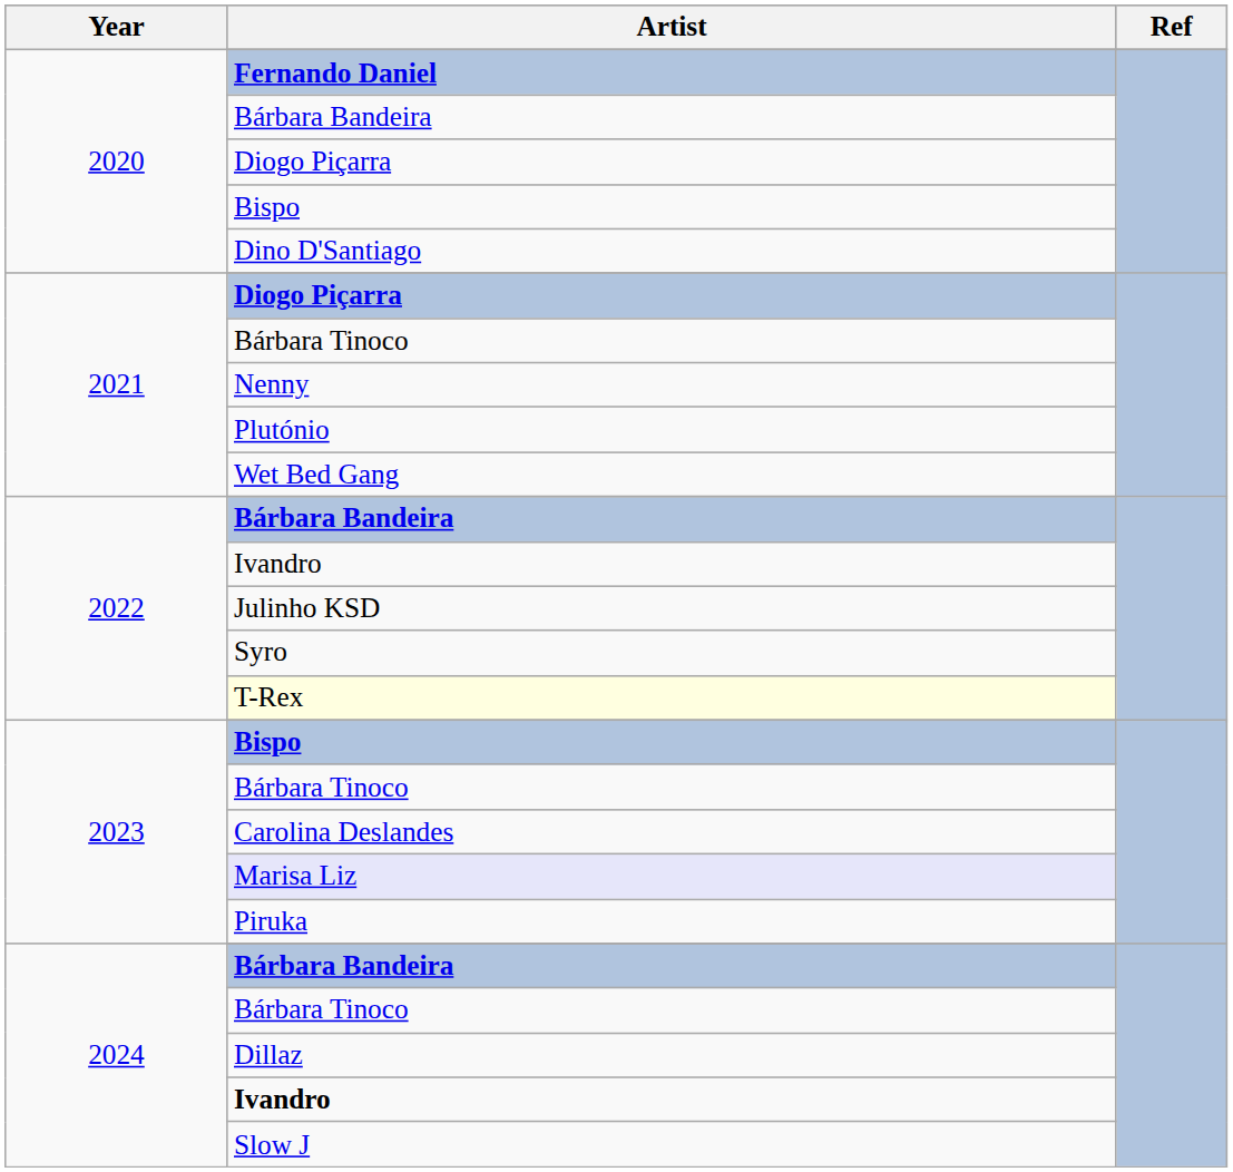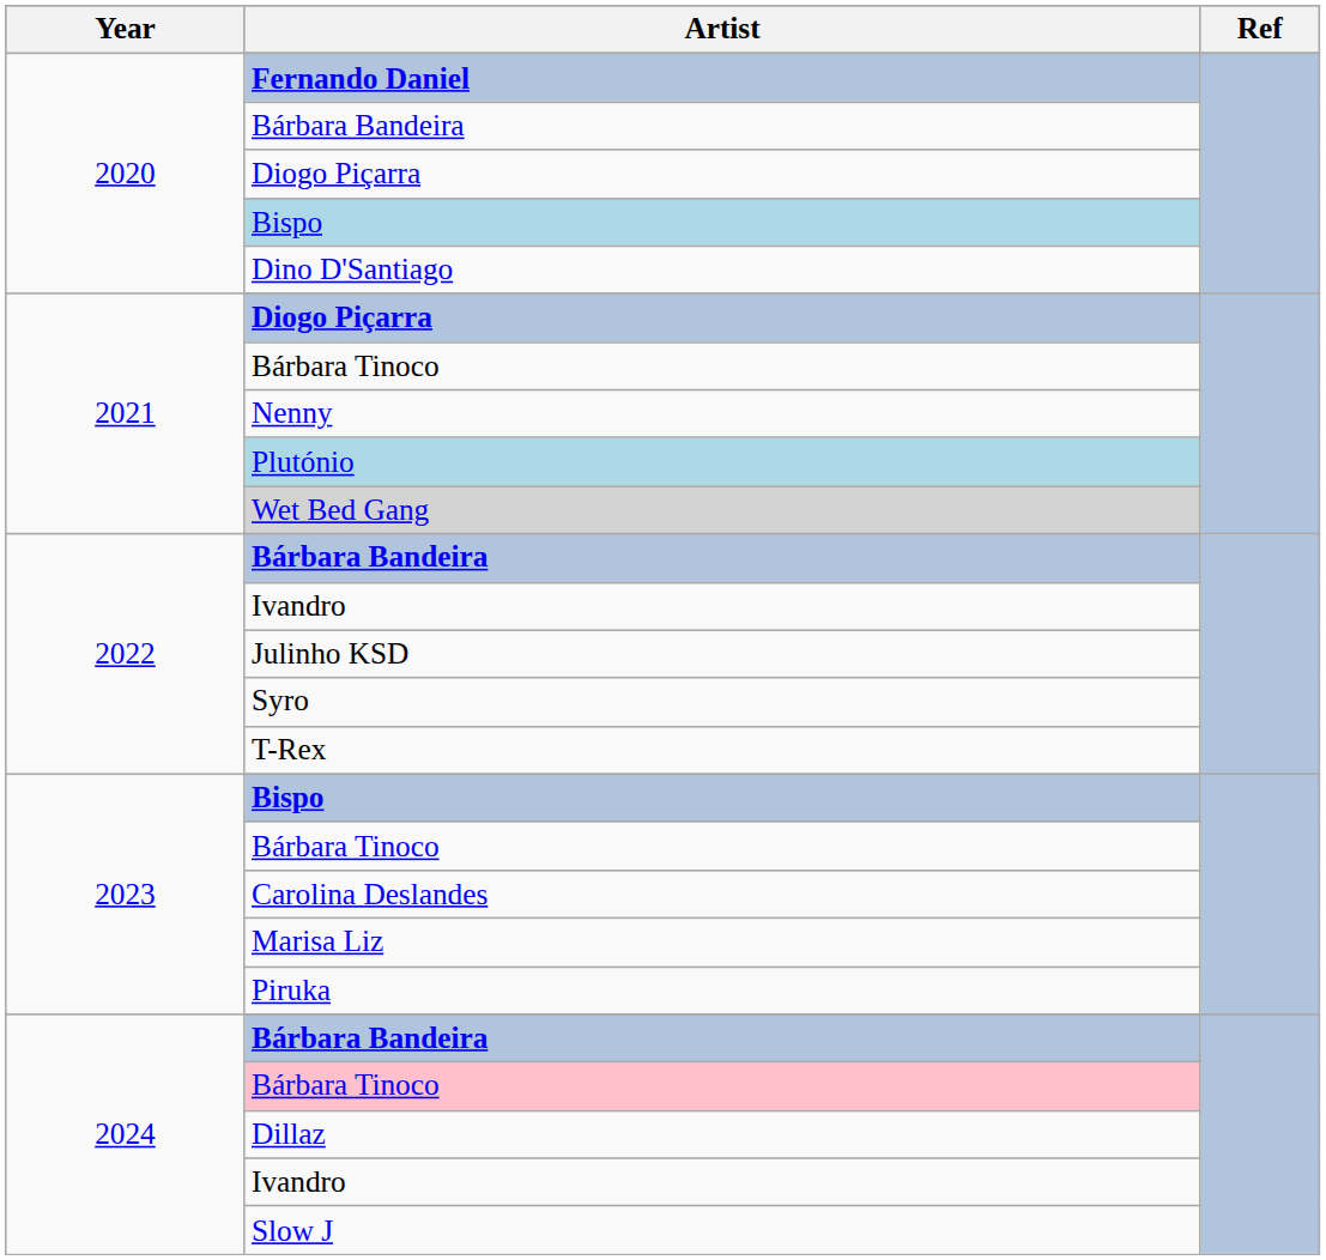2020 / Bispo | Artist: no background -> lightblue background
Plutónio | Artist: no background -> lightblue background
Wet Bed Gang | Artist: no background -> lightgrey background
T-Rex | Artist: lightyellow background -> no background
Marisa Liz | Artist: lavender background -> no background
2024 / Bárbara Tinoco | Artist: no background -> pink background
2024 / Ivandro | Artist: bold -> normal
